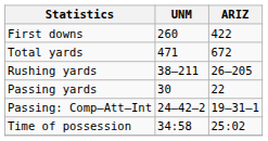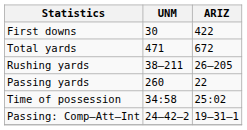First downs | UNM: 260 -> 30
Passing yards | UNM: 30 -> 260
rows swapped: Passing: Comp–Att–Int <-> Time of possession
